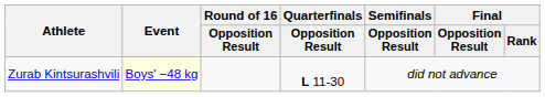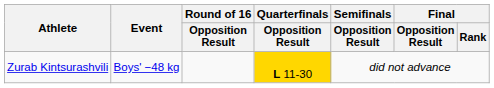Zurab Kintsurashvili | Event: lightyellow background -> no background
Zurab Kintsurashvili | Quarterfinals / Opposition Result: no background -> gold background
